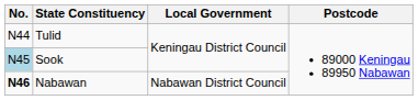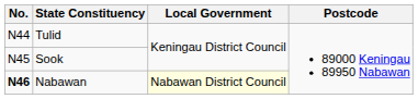Sook | No.: lightblue background -> no background
Nabawan | Local Government: no background -> lightyellow background
